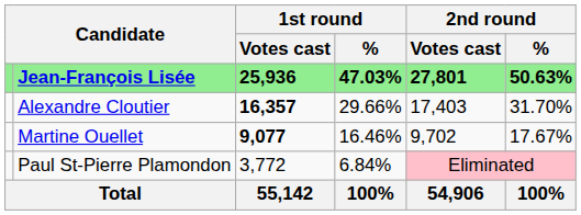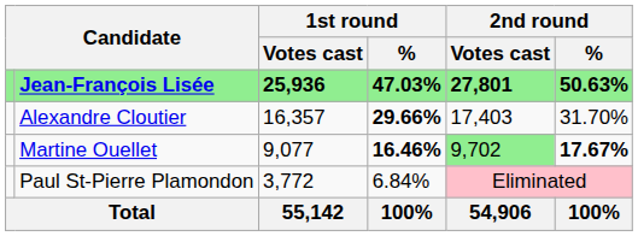Alexandre Cloutier | 1st round / Votes cast: bold -> normal
Alexandre Cloutier | 1st round / %: normal -> bold
Martine Ouellet | 1st round / Votes cast: bold -> normal
Martine Ouellet | 1st round / %: normal -> bold
Martine Ouellet | 2nd round / Votes cast: no background -> lightgreen background
Martine Ouellet | 2nd round / %: normal -> bold
